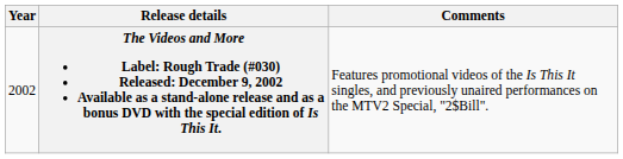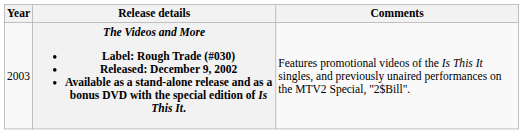row 2 | Year: 2002 -> 2003
